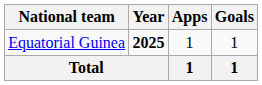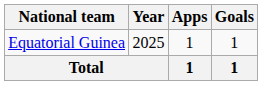Equatorial Guinea | Year: bold -> normal
